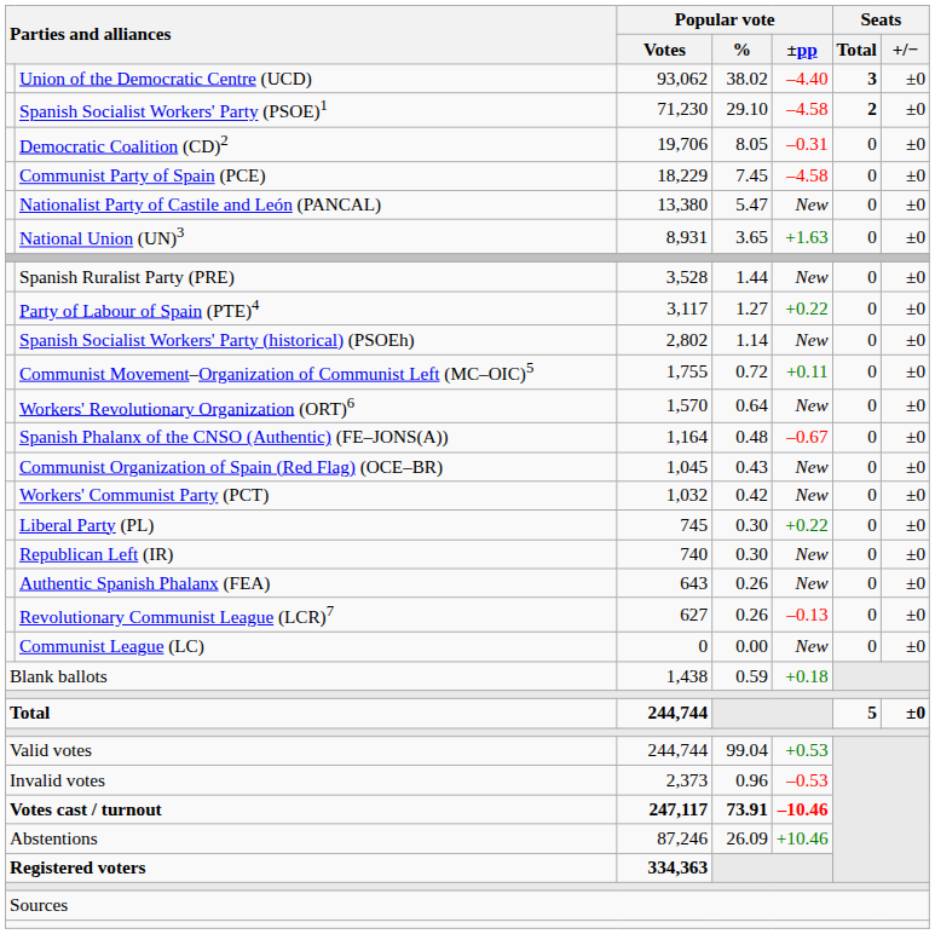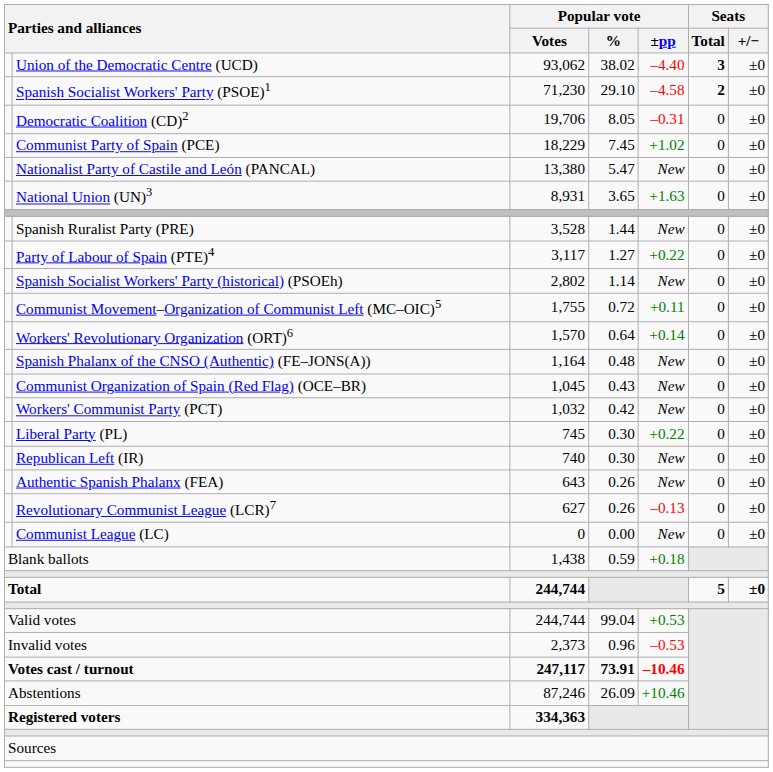Communist Party of Spain (PCE) | Popular vote / ±pp: –4.58 -> +1.02
Workers' Revolutionary Organization (ORT)6 | Popular vote / ±pp: New -> +0.14
Spanish Phalanx of the CNSO (Authentic) (FE–JONS(A)) | Popular vote / ±pp: –0.67 -> New
